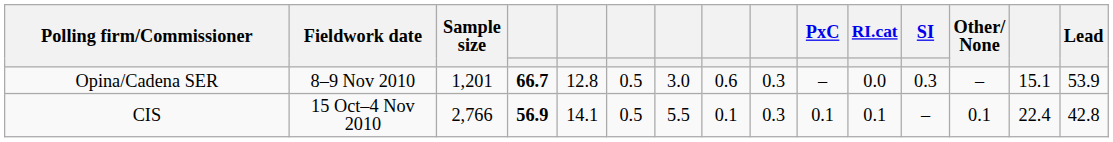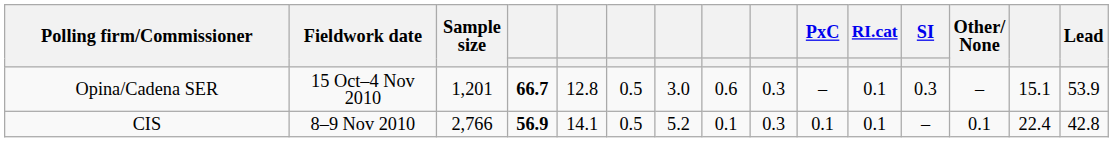Opina/Cadena SER | Fieldwork date: 8–9 Nov 2010 -> 15 Oct–4 Nov 2010
Opina/Cadena SER | RI.cat: 0.0 -> 0.1
CIS | Fieldwork date: 15 Oct–4 Nov 2010 -> 8–9 Nov 2010
CIS | column 7: 5.5 -> 5.2
